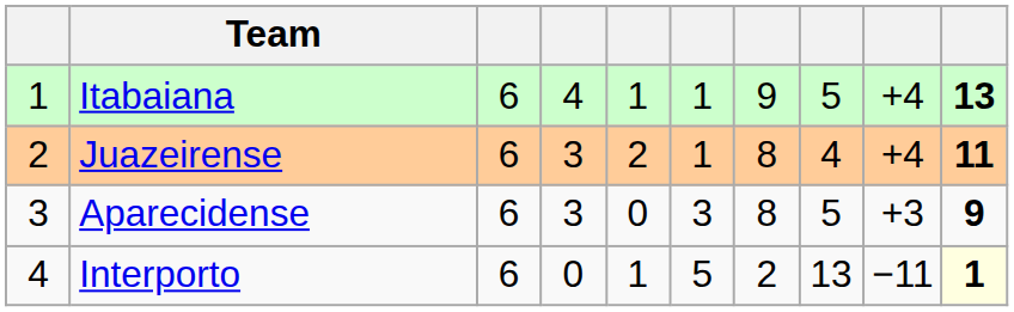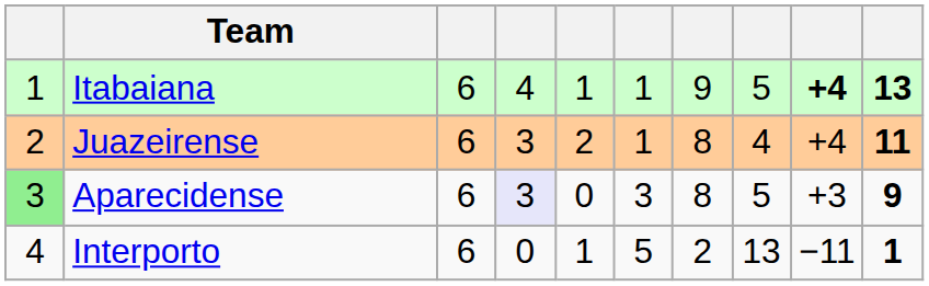Itabaiana | column 9: normal -> bold
Aparecidense | column 1: no background -> lightgreen background
Aparecidense | column 4: no background -> lavender background
Interporto | column 10: lightyellow background -> no background
